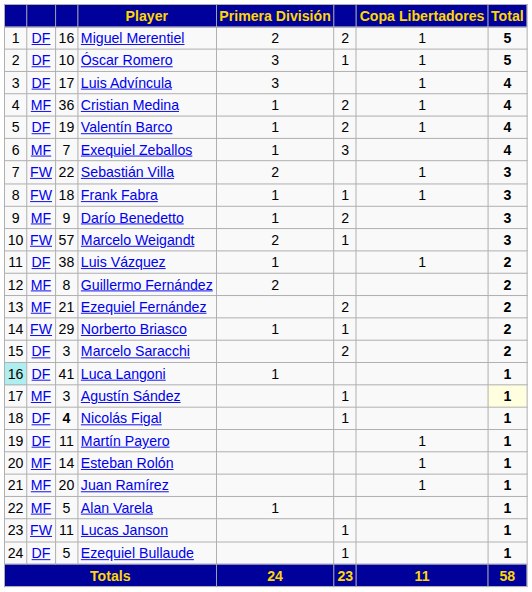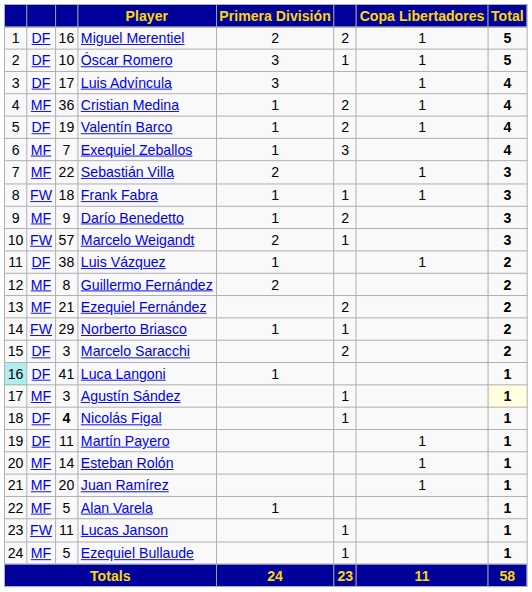Sebastián Villa | column 2: FW -> MF
Ezequiel Bullaude | column 2: DF -> MF
